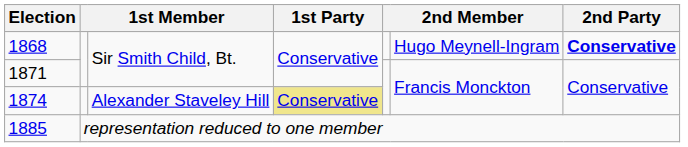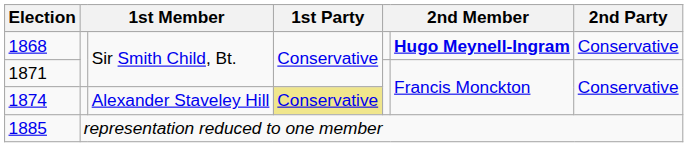1868 | column 6: normal -> bold
1868 | 2nd Party: bold -> normal
